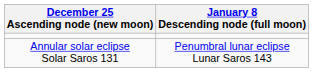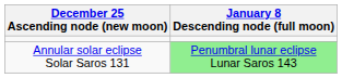Annular solar eclipse Solar Saros 131 | January 8 Descending node (full moon): no background -> lightgreen background
